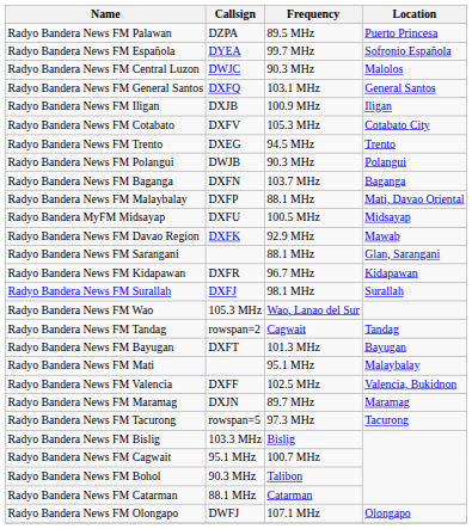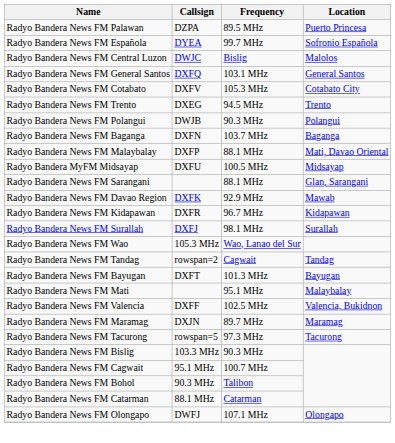Radyo Bandera News FM Central Luzon | Frequency: 90.3 MHz -> Bislig
- row: Radyo Bandera News FM Iligan | DXJB | 100.9 MHz | Iligan
rows swapped: Radyo Bandera News FM Davao Region <-> Radyo Bandera News FM Sarangani
Radyo Bandera News FM Bislig | Frequency: Bislig -> 90.3 MHz
